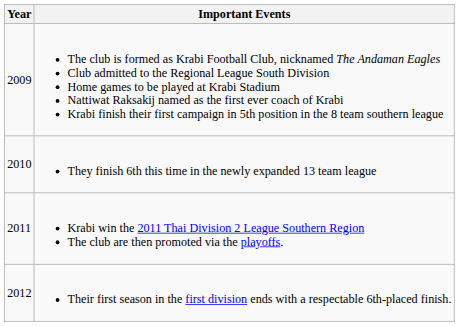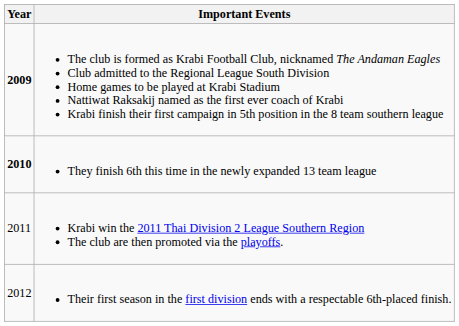row 2 | Year: normal -> bold
row 3 | Year: normal -> bold
